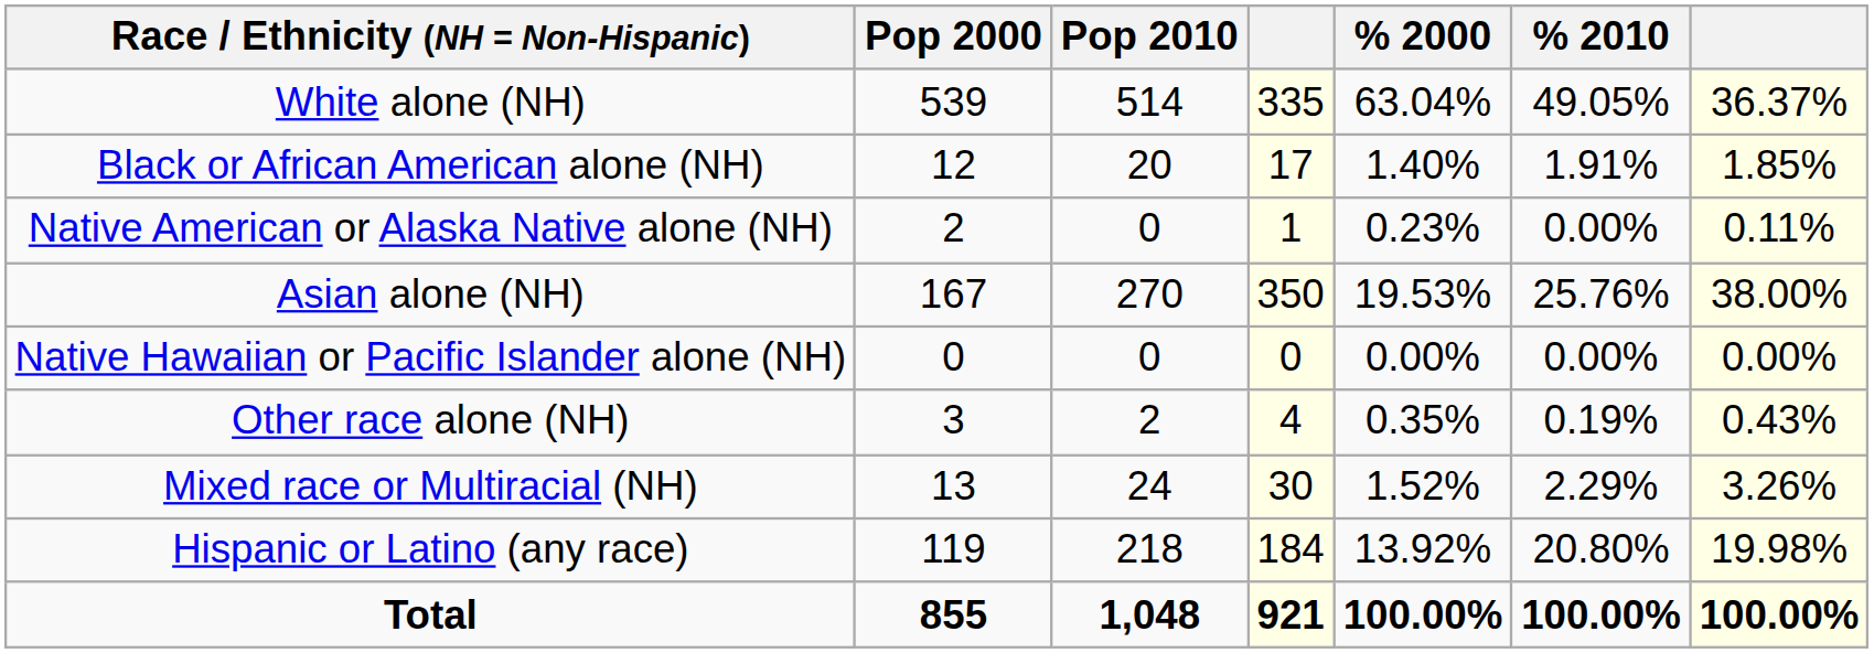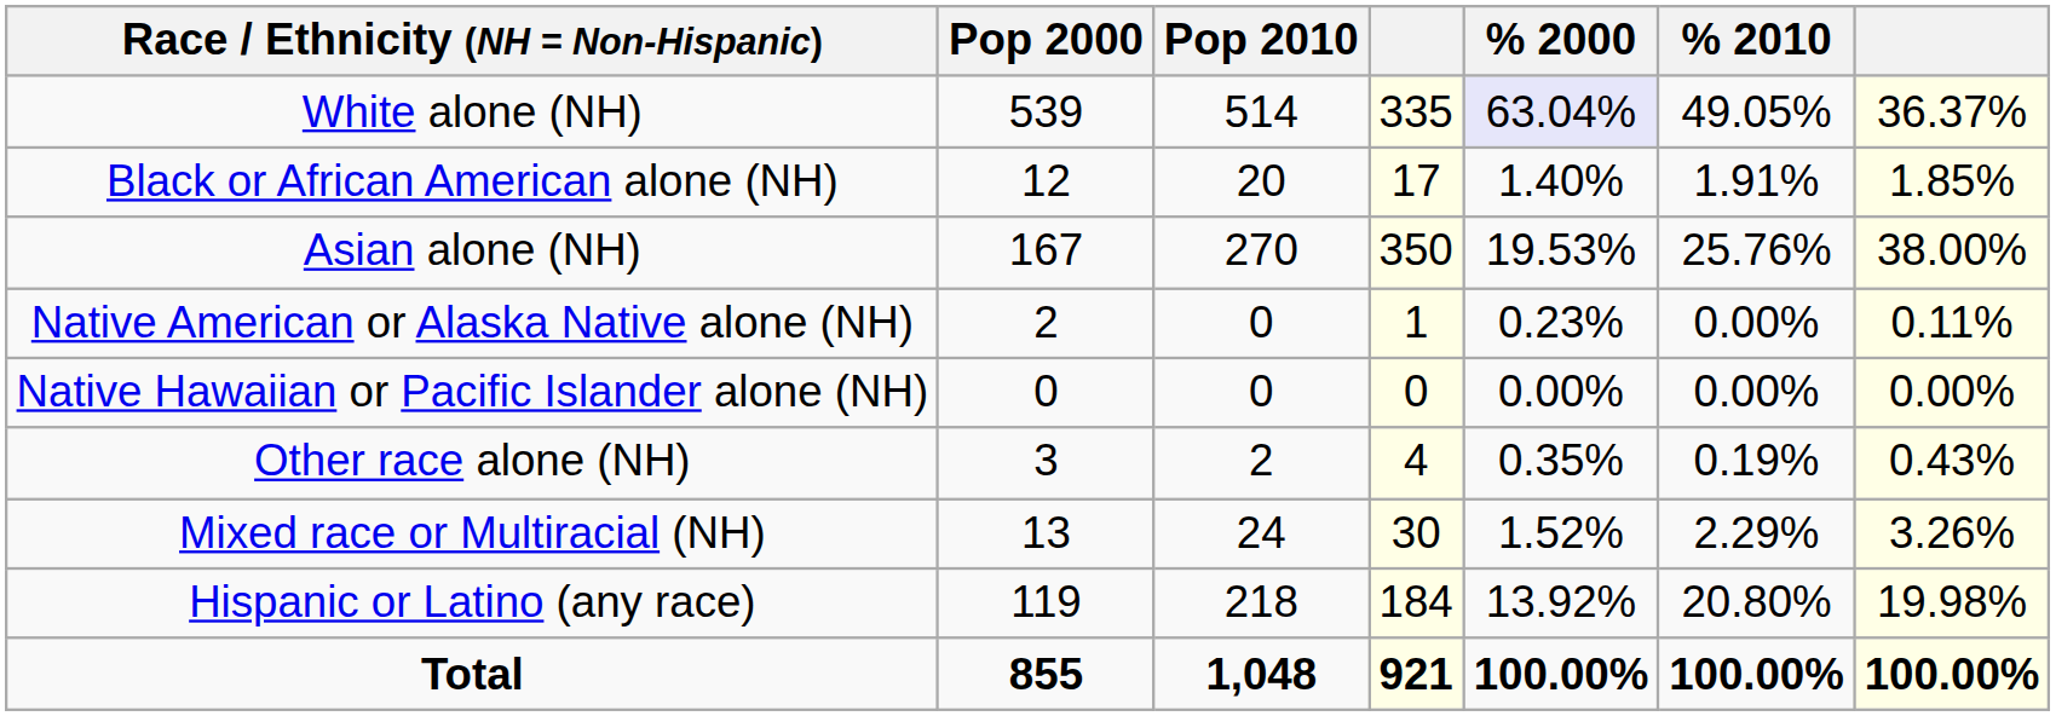White alone (NH) | % 2000: no background -> lavender background
rows swapped: Native American or Alaska Native alone (NH) <-> Asian alone (NH)
